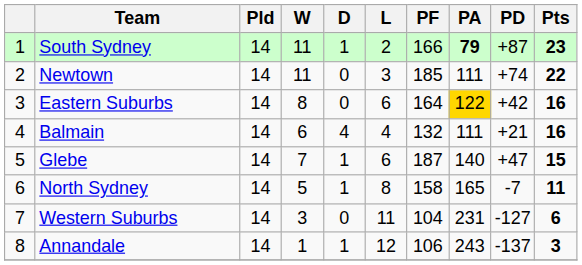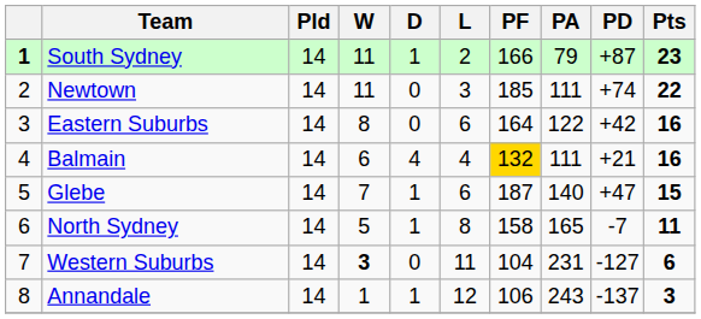South Sydney | column 1: normal -> bold
South Sydney | PA: bold -> normal
Eastern Suburbs | PA: gold background -> no background
Balmain | PF: no background -> gold background
Western Suburbs | W: normal -> bold
